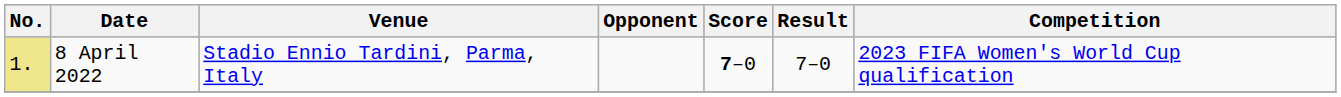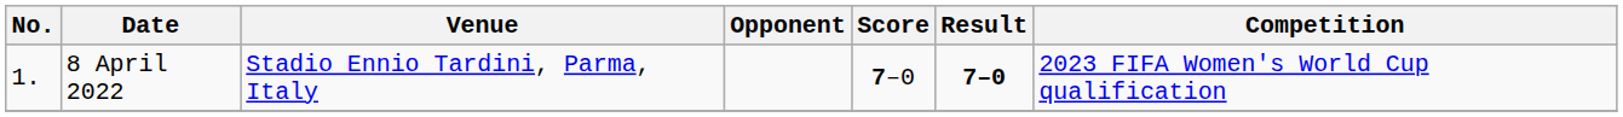8 April 2022 | No.: khaki background -> no background
8 April 2022 | Result: normal -> bold
